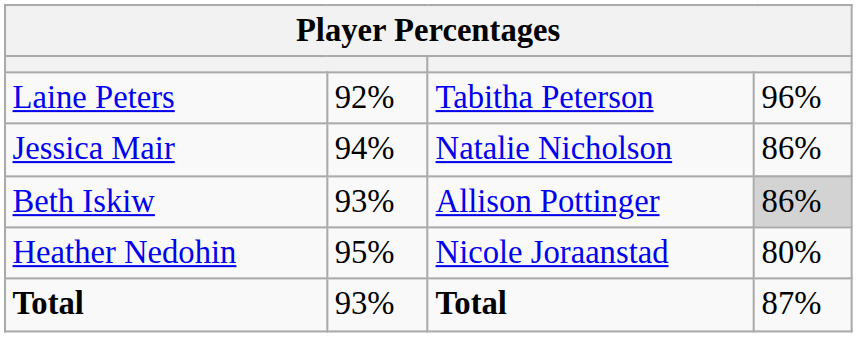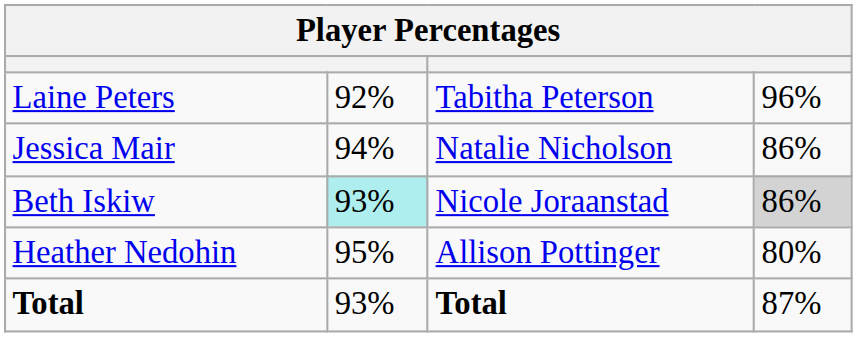Beth Iskiw | column 2: no background -> paleturquoise background
Beth Iskiw | column 3: Allison Pottinger -> Nicole Joraanstad
Heather Nedohin | column 3: Nicole Joraanstad -> Allison Pottinger
